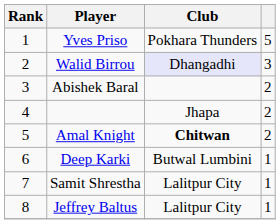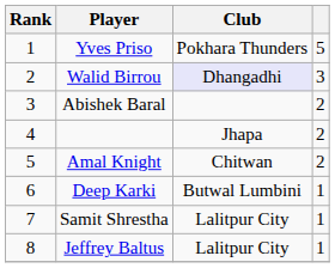Amal Knight | Club: bold -> normal
